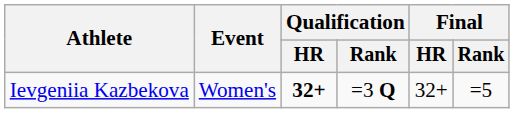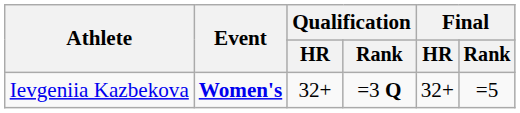Ievgeniia Kazbekova | Event: normal -> bold
Ievgeniia Kazbekova | Qualification / HR: bold -> normal
